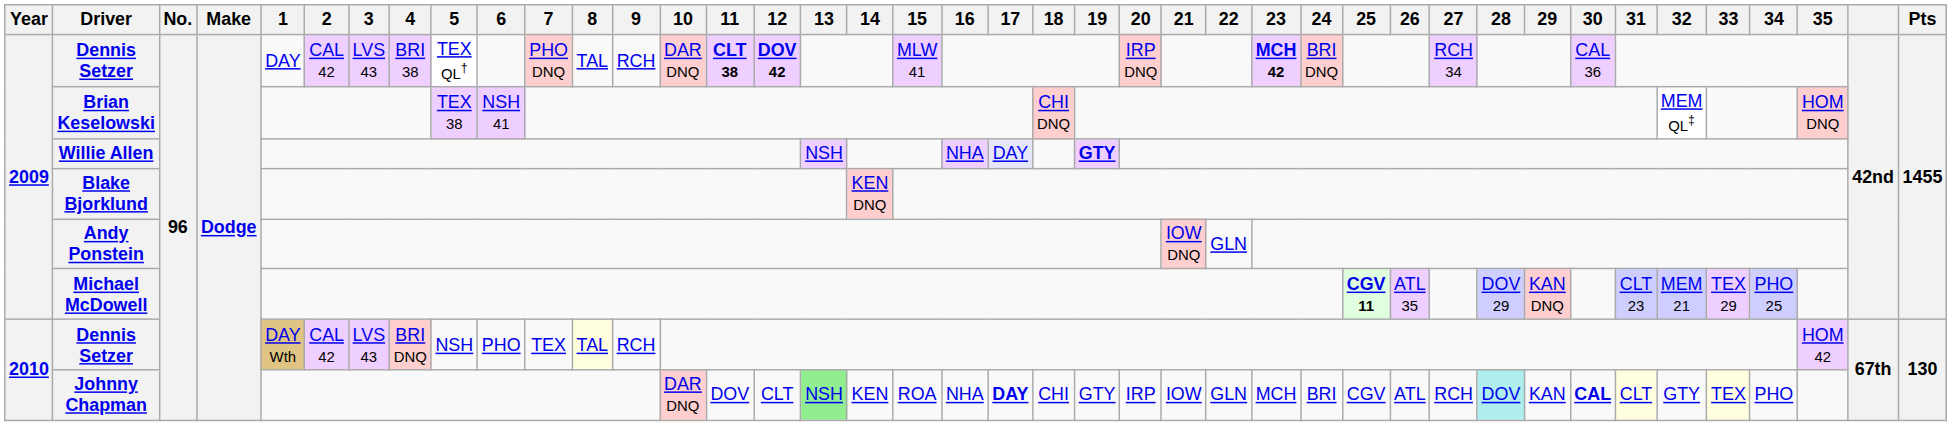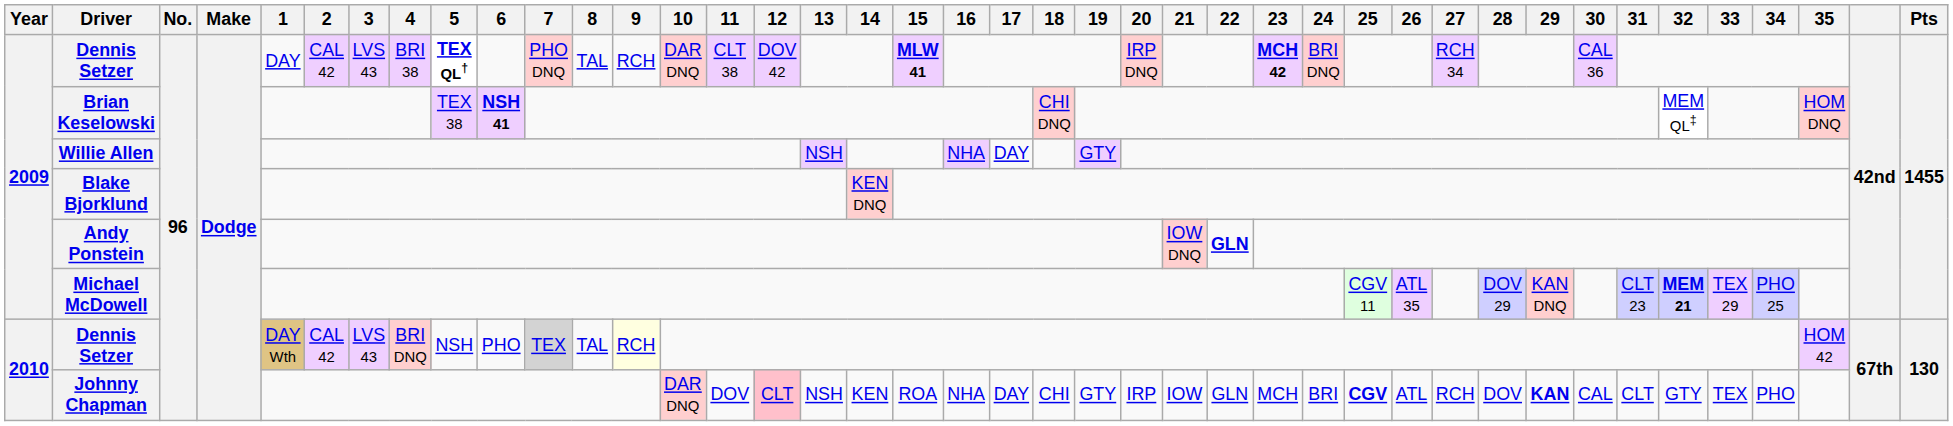2009 / Dennis Setzer | 5: normal -> bold
2009 / Dennis Setzer | 11: bold -> normal
2009 / Dennis Setzer | 12: bold -> normal
2009 / Dennis Setzer | 15: normal -> bold
Brian Keselowski | 6: normal -> bold
Willie Allen | 17: lavender background -> no background
Willie Allen | 19: bold -> normal
Andy Ponstein | 22: normal -> bold
Michael McDowell | 25: bold -> normal
Michael McDowell | 32: normal -> bold
2010 / Dennis Setzer | 7: no background -> lightgrey background
2010 / Dennis Setzer | 8: lightyellow background -> no background
2010 / Dennis Setzer | 9: no background -> lightyellow background
Johnny Chapman | 12: no background -> pink background
Johnny Chapman | 13: lightgreen background -> no background
Johnny Chapman | 17: bold -> normal
Johnny Chapman | 25: normal -> bold
Johnny Chapman | 28: paleturquoise background -> no background
Johnny Chapman | 29: normal -> bold
Johnny Chapman | 30: bold -> normal
Johnny Chapman | 31: lightyellow background -> no background
Johnny Chapman | 33: lightyellow background -> no background
